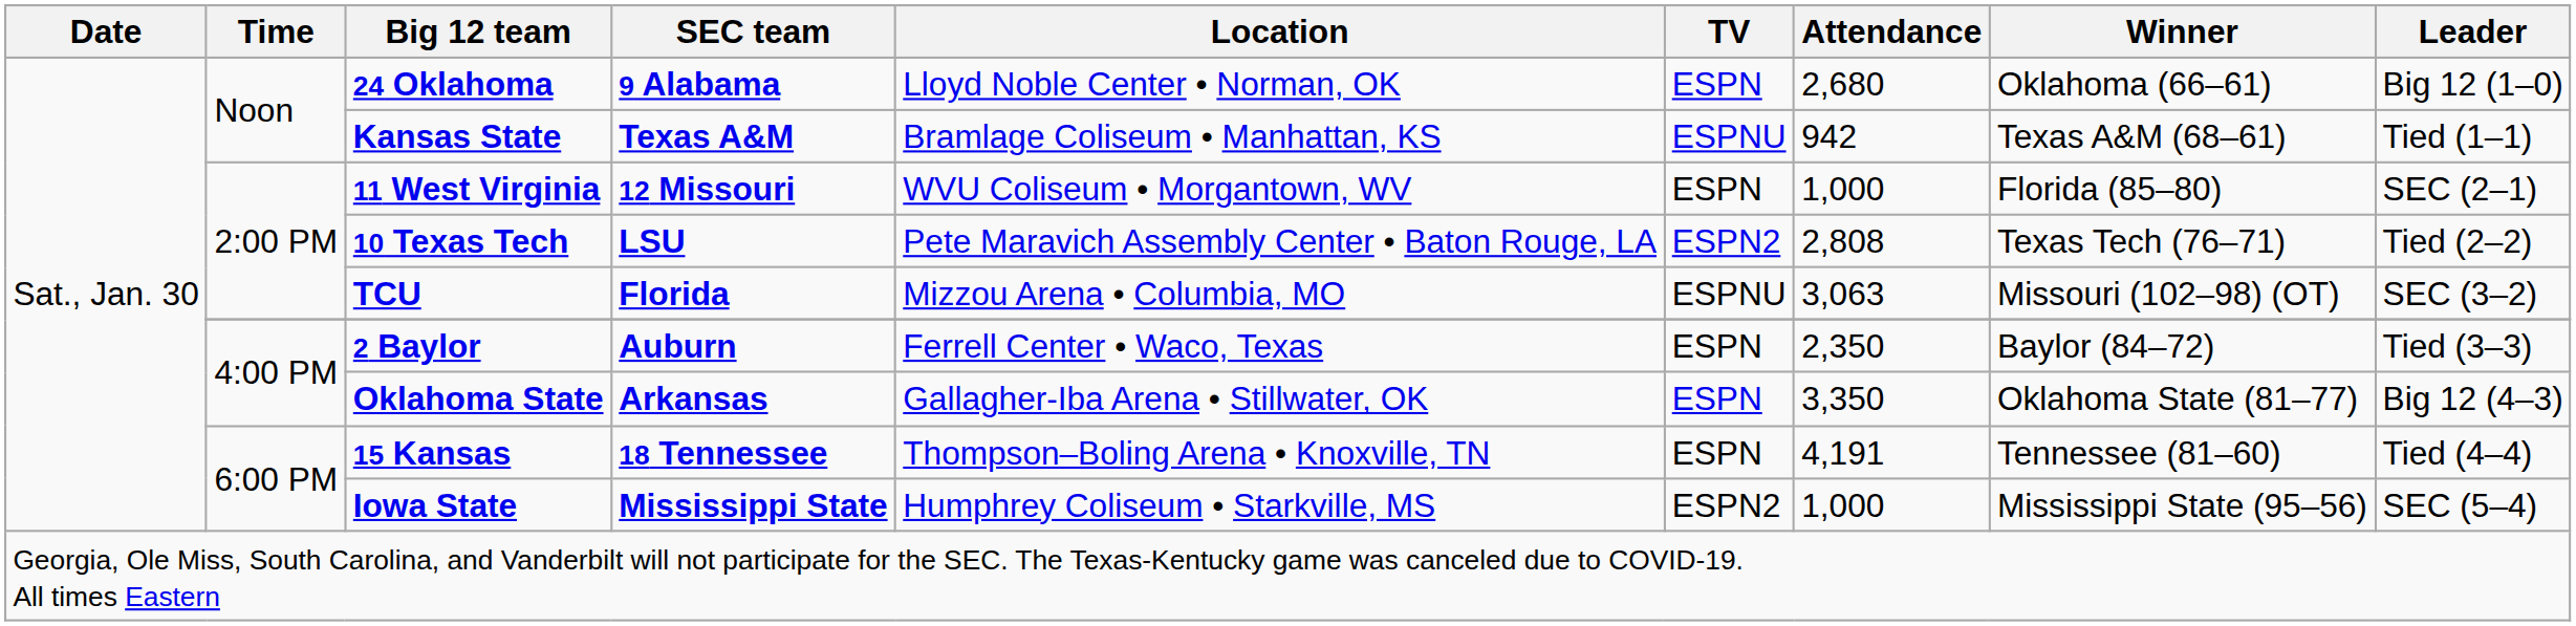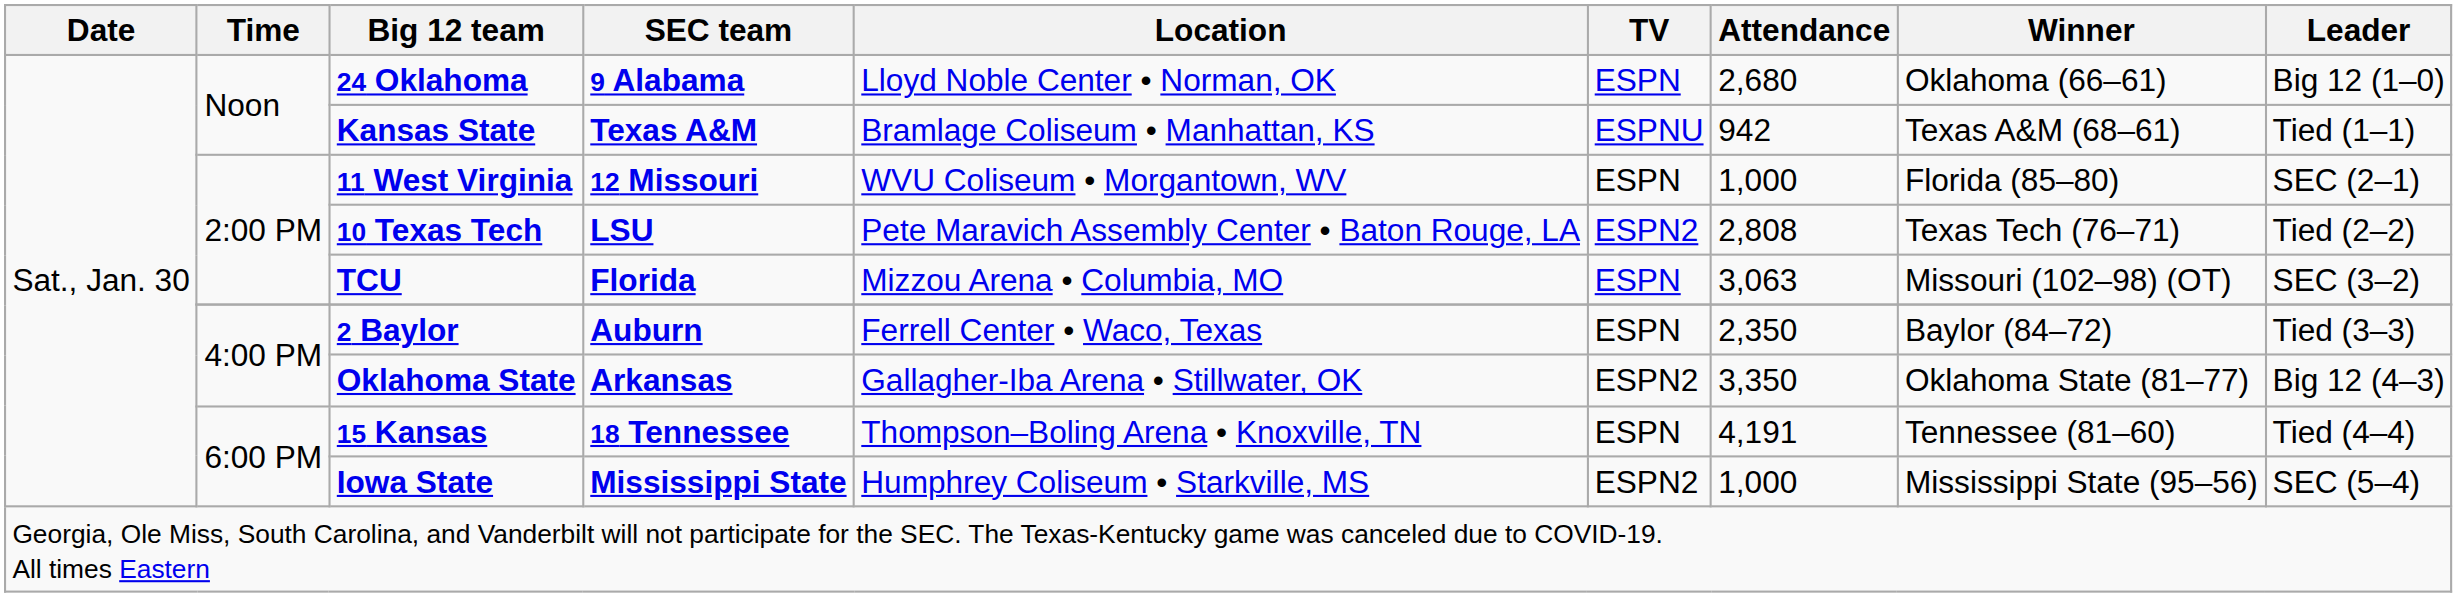TCU | TV: ESPNU -> ESPN
Oklahoma State | TV: ESPN -> ESPN2
